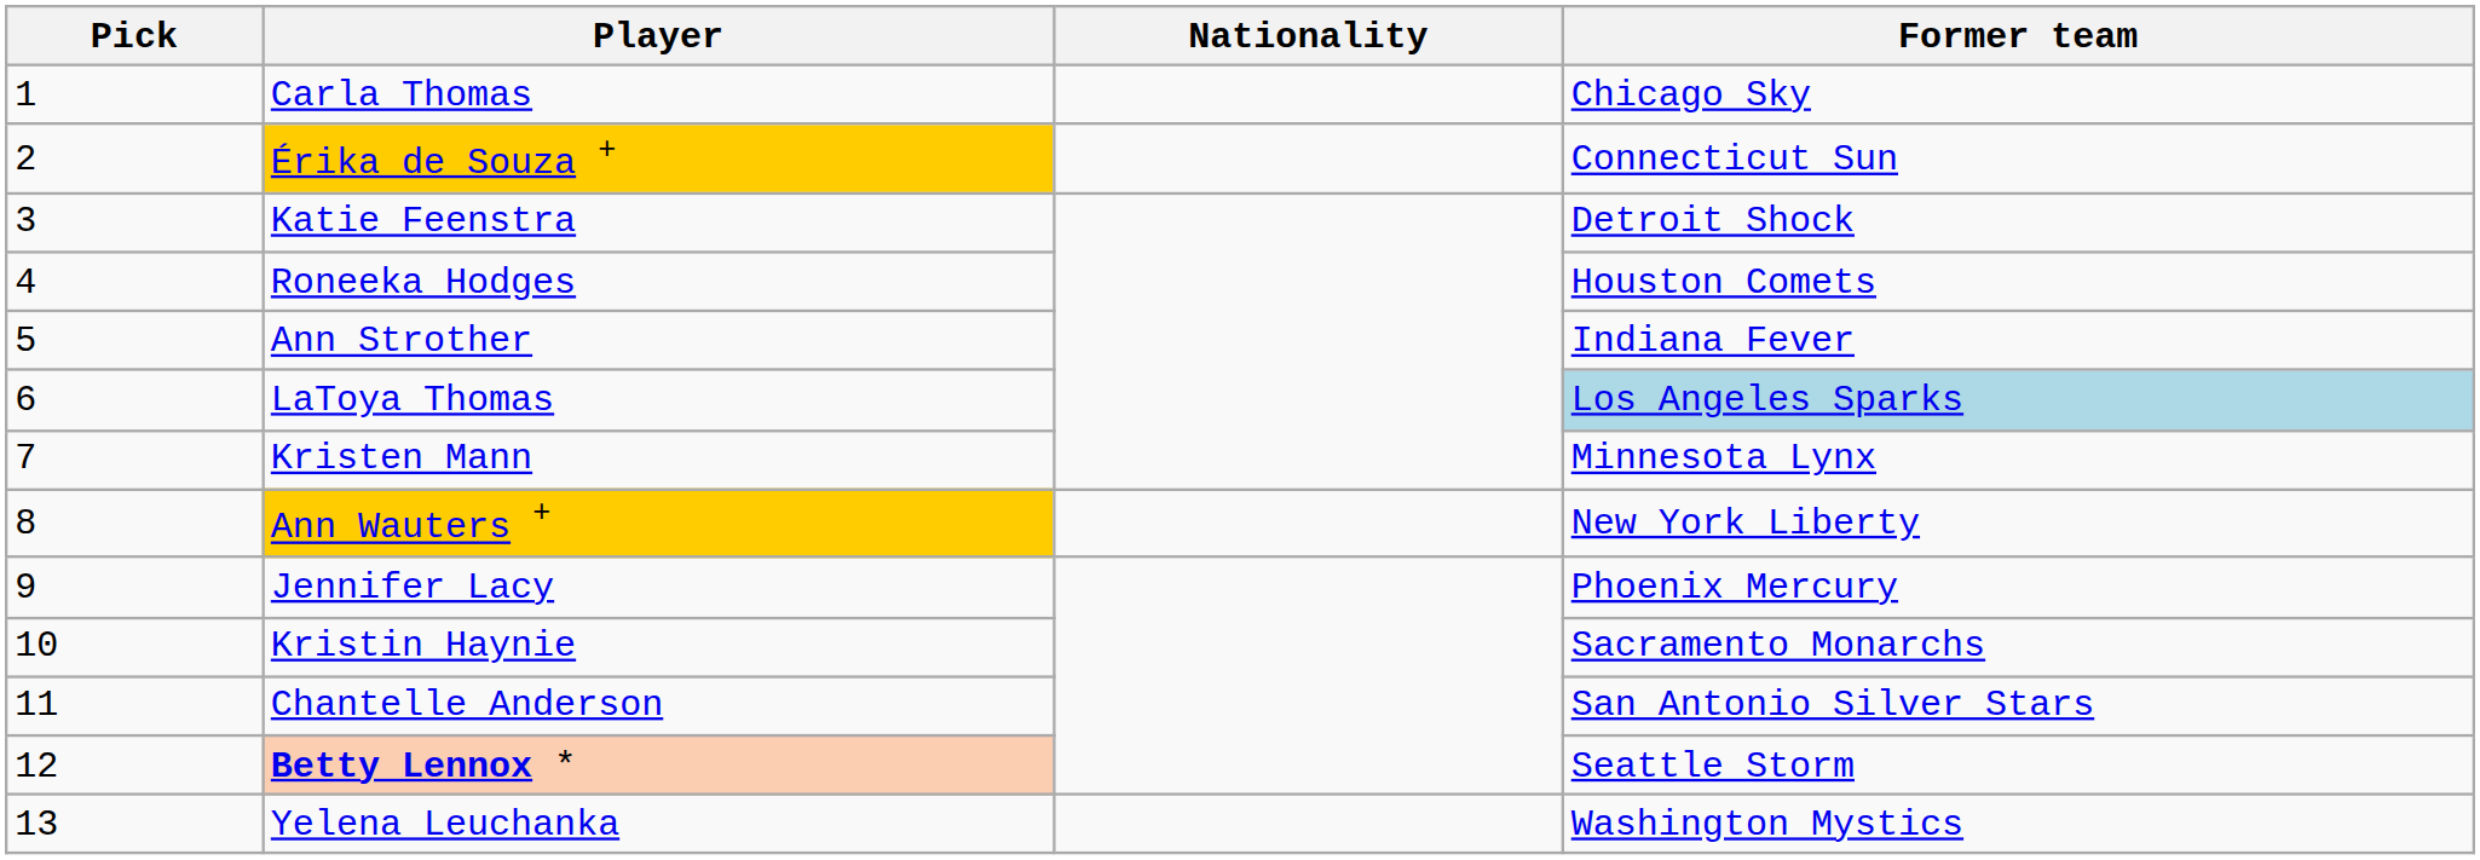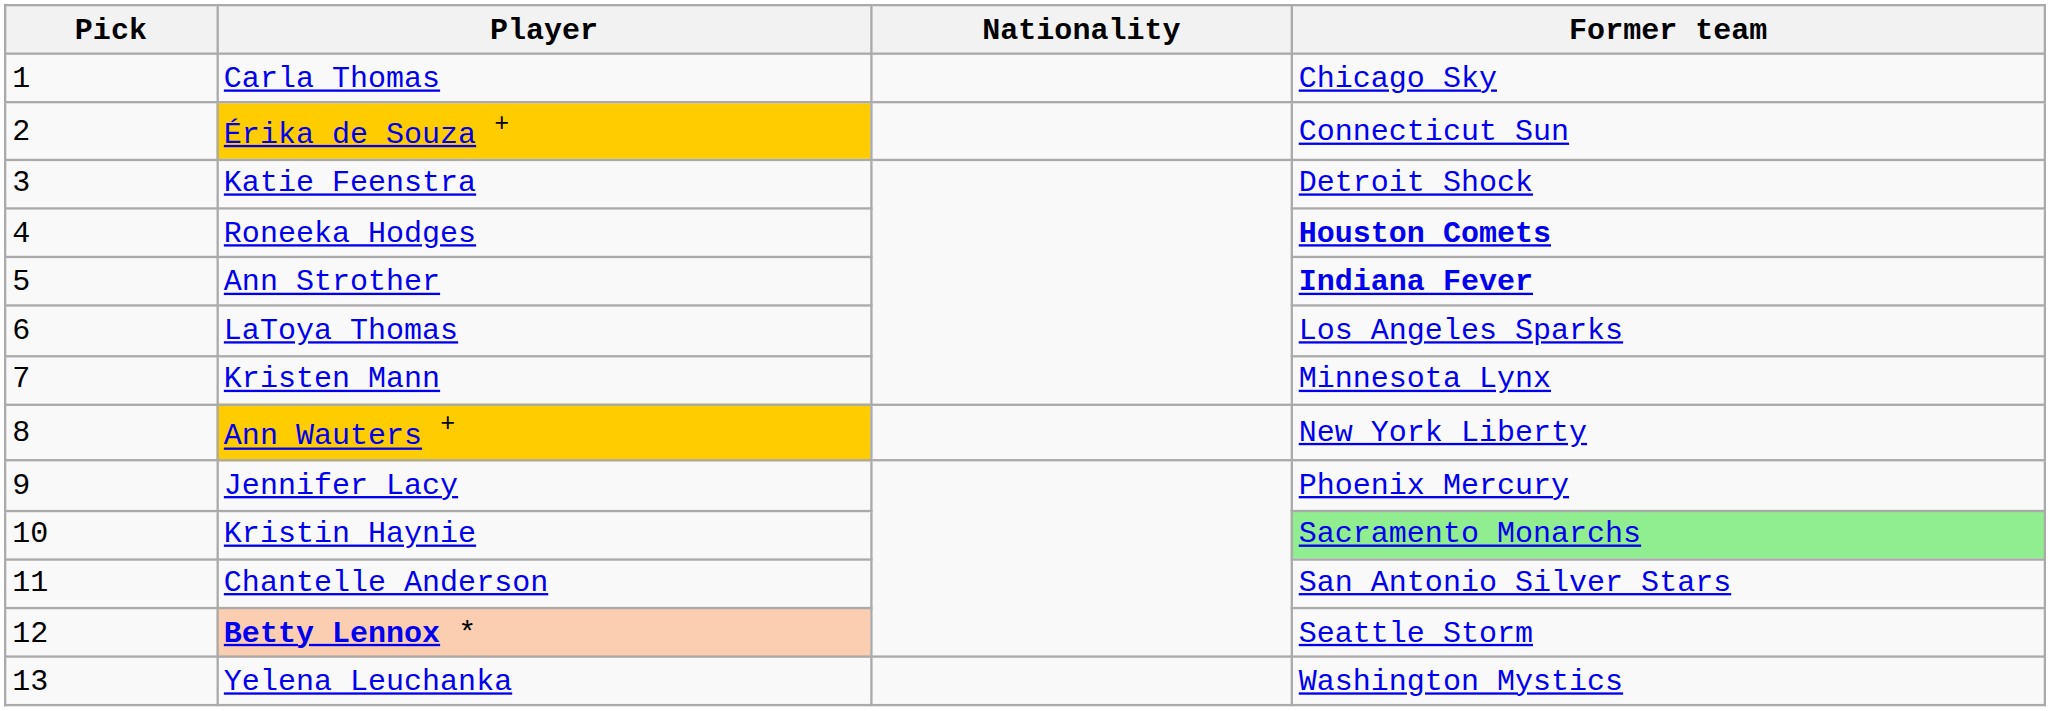Roneeka Hodges | Former team: normal -> bold
Ann Strother | Former team: normal -> bold
LaToya Thomas | Former team: lightblue background -> no background
Kristin Haynie | Former team: no background -> lightgreen background
